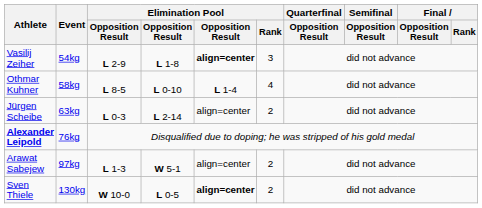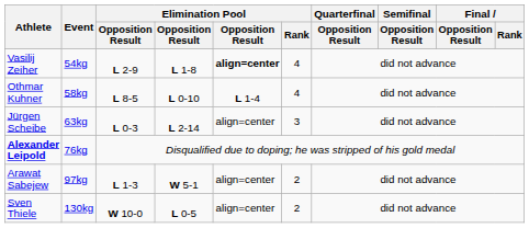Vasilij Zeiher | Elimination Pool / Rank: 3 -> 4
Jürgen Scheibe | Elimination Pool / Rank: 2 -> 3
Sven Thiele | column 5: bold -> normal
